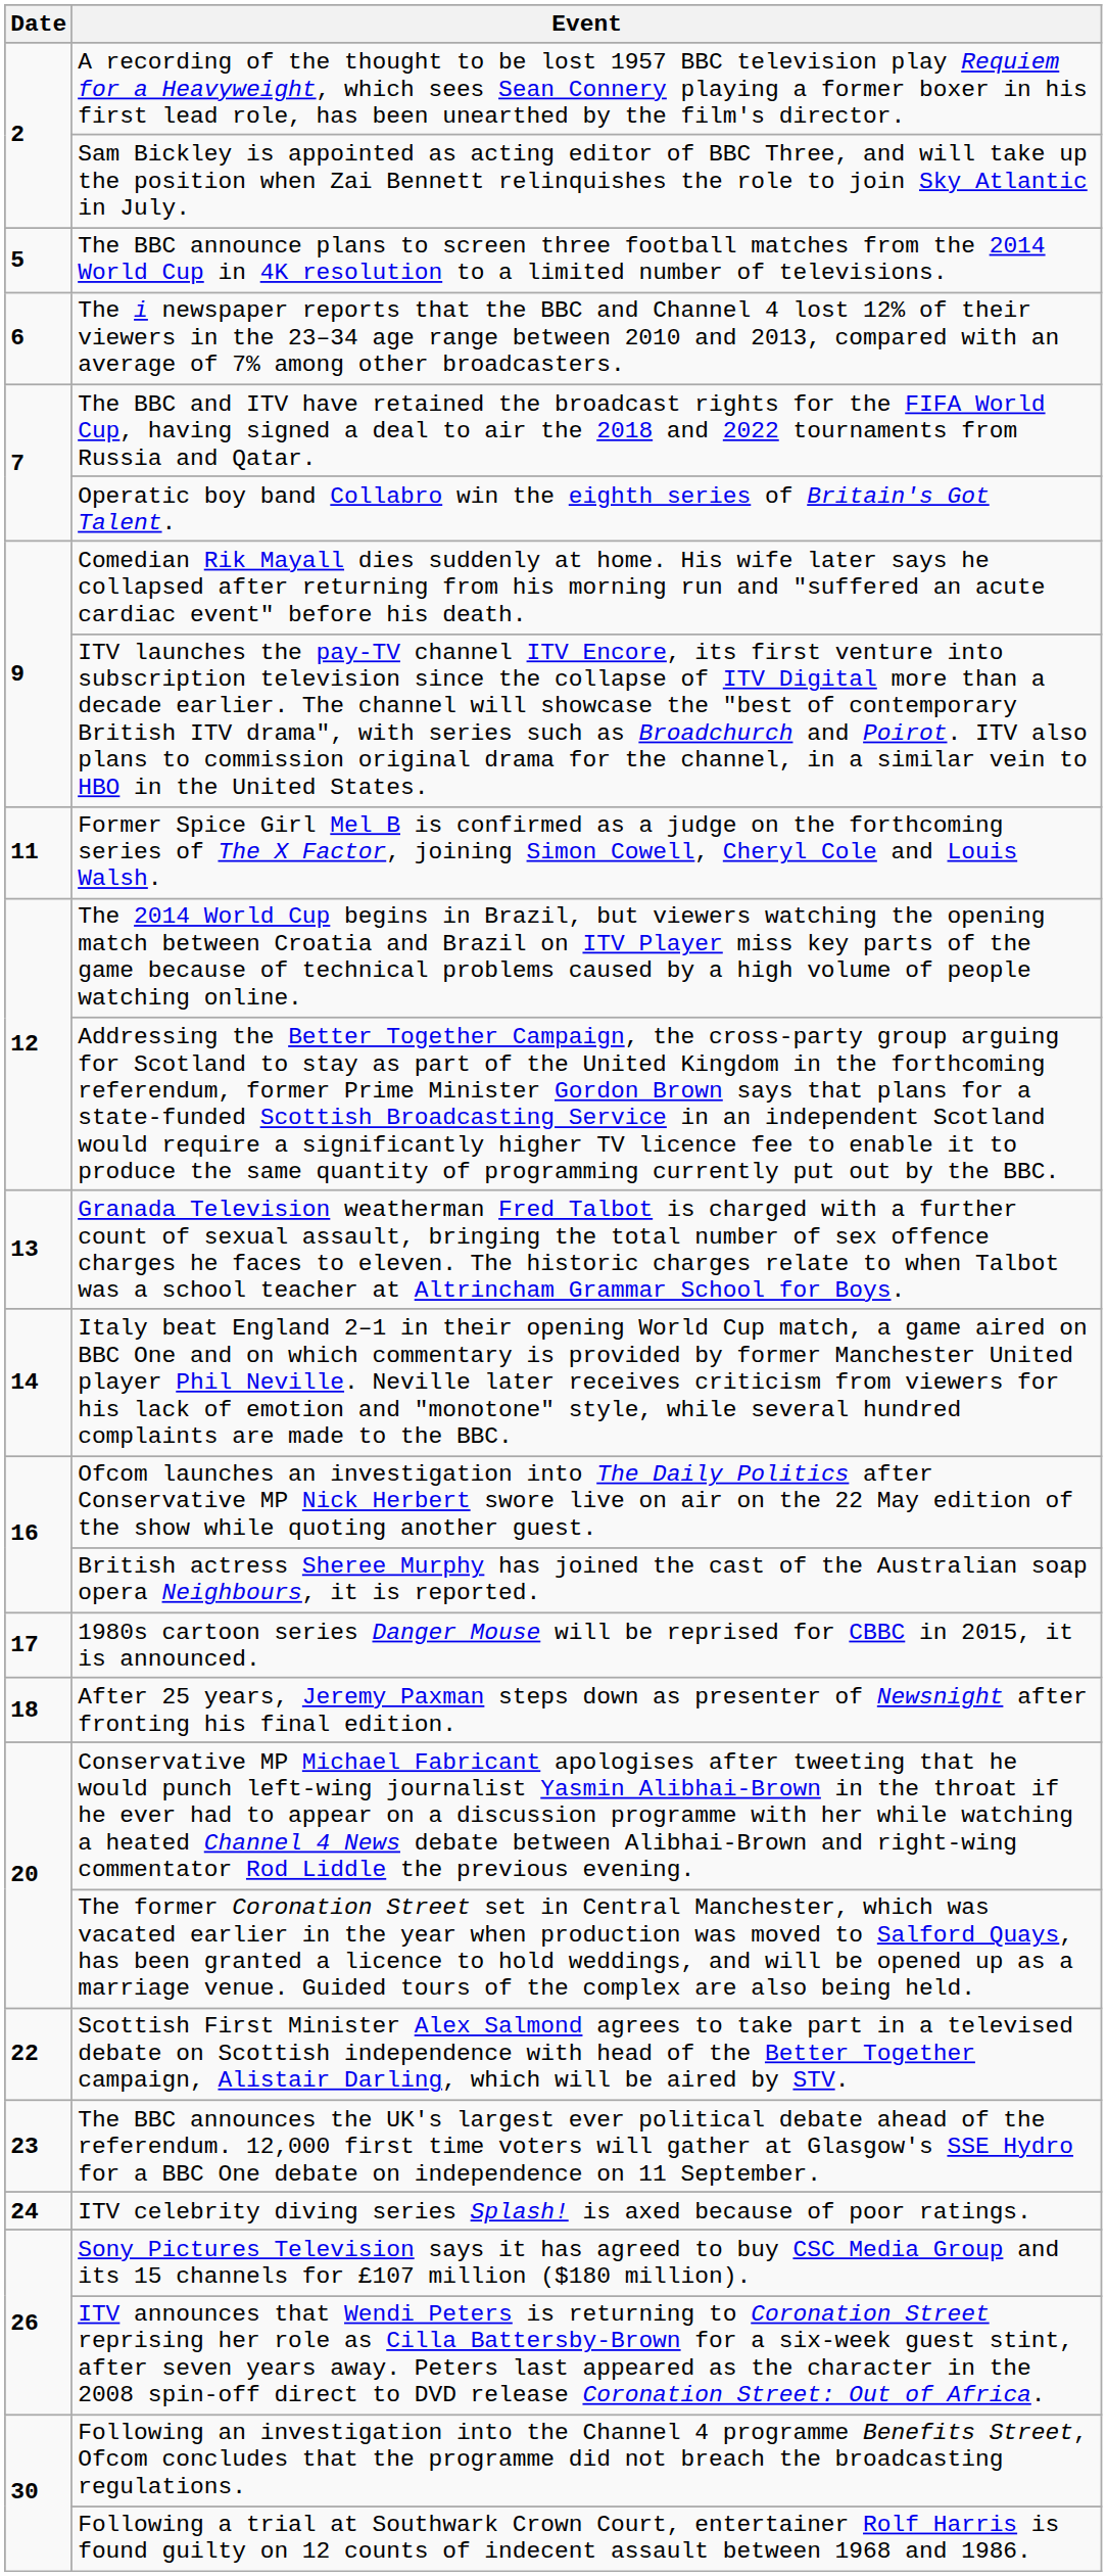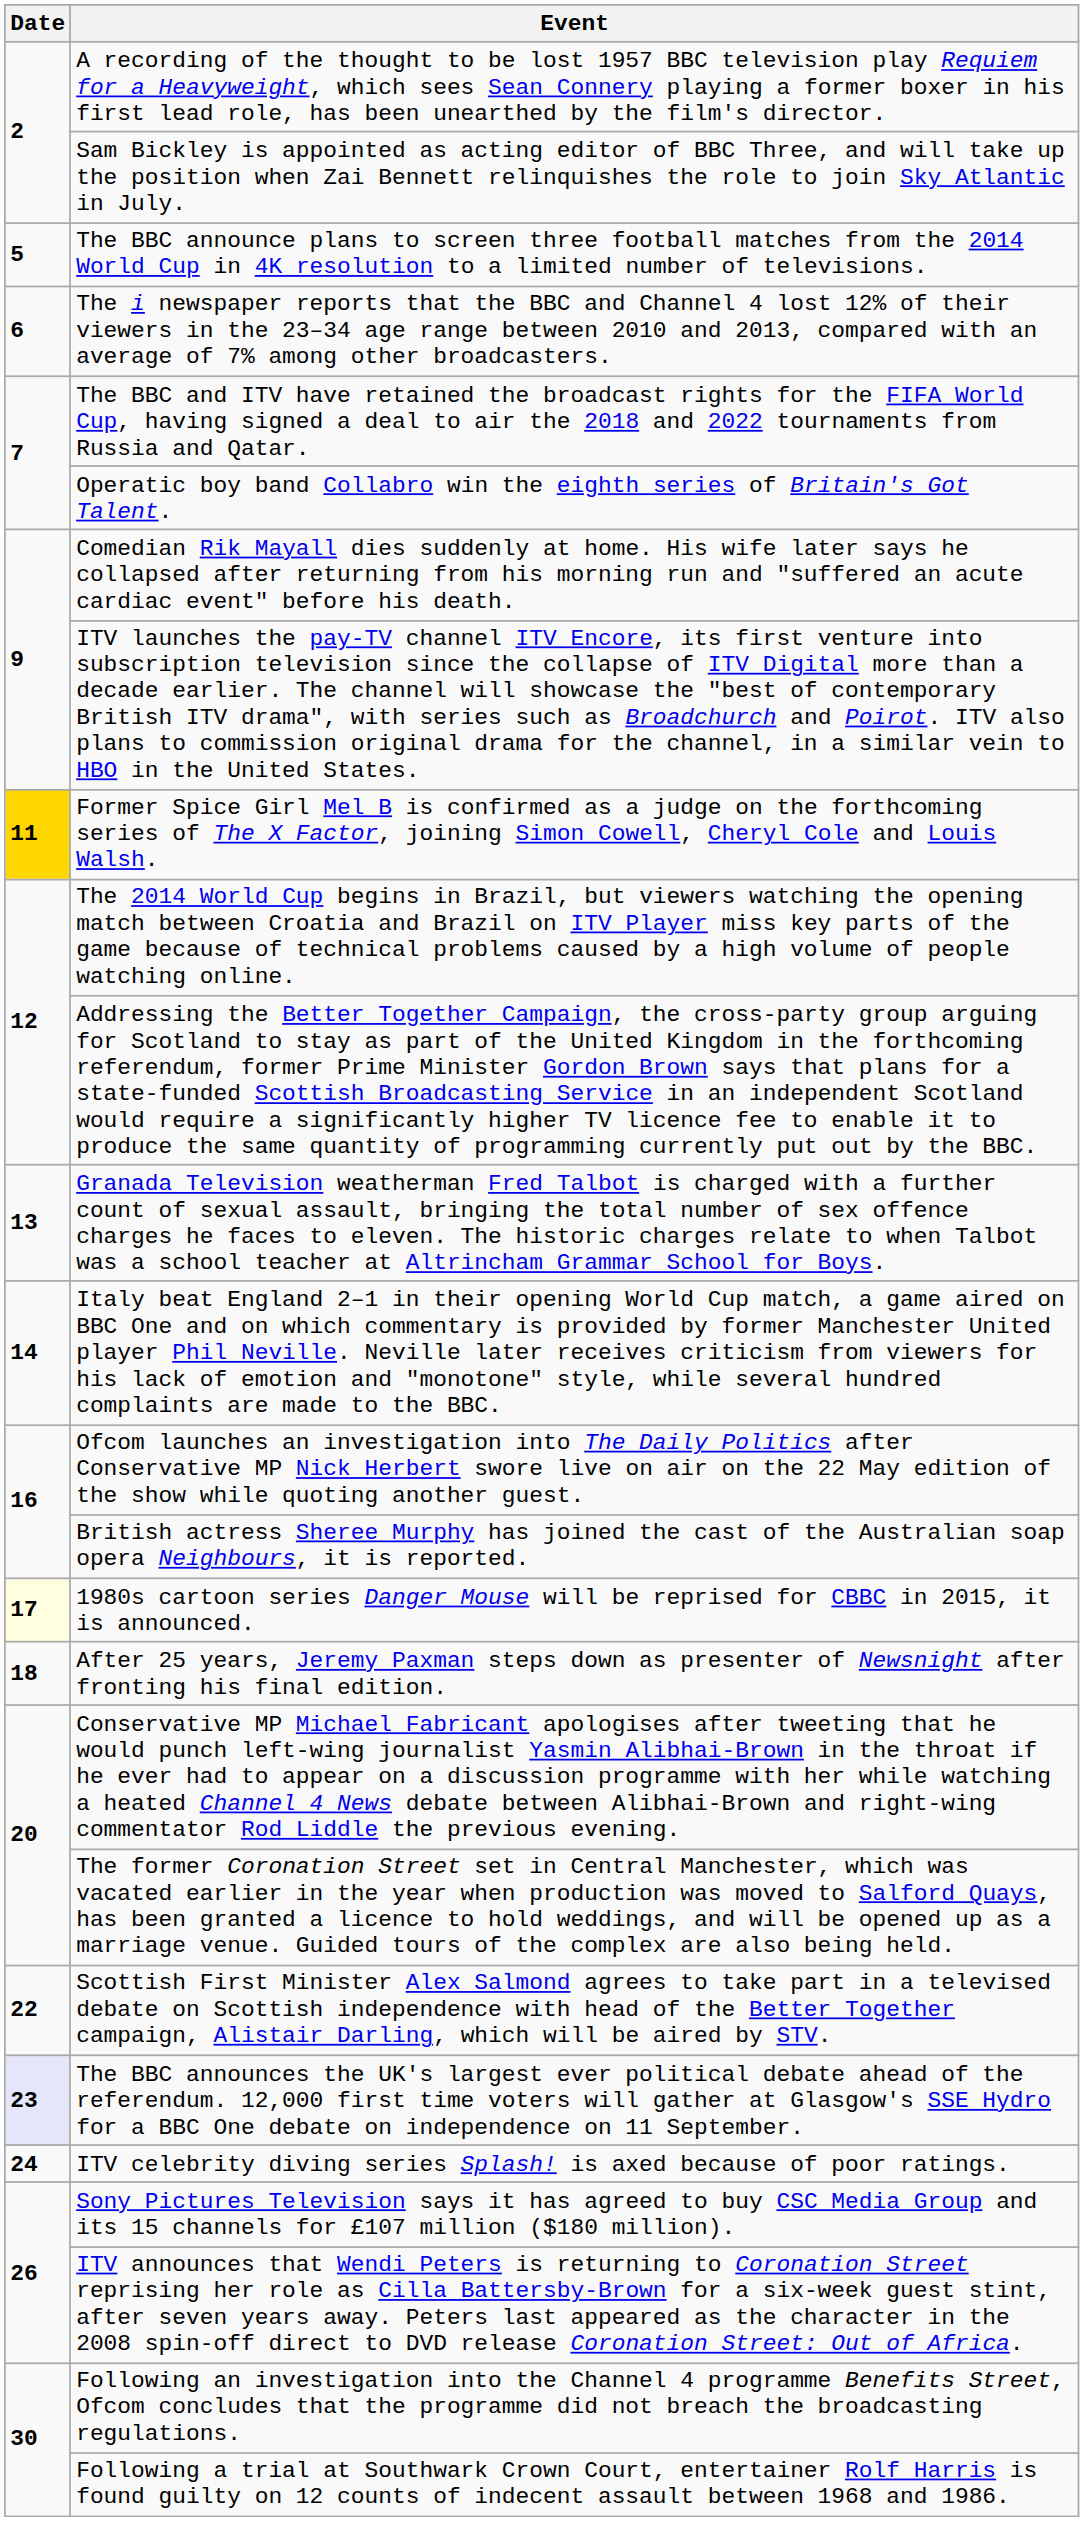row 10 | Date: no background -> gold background
row 17 | Date: no background -> lightyellow background
row 22 | Date: no background -> lavender background
